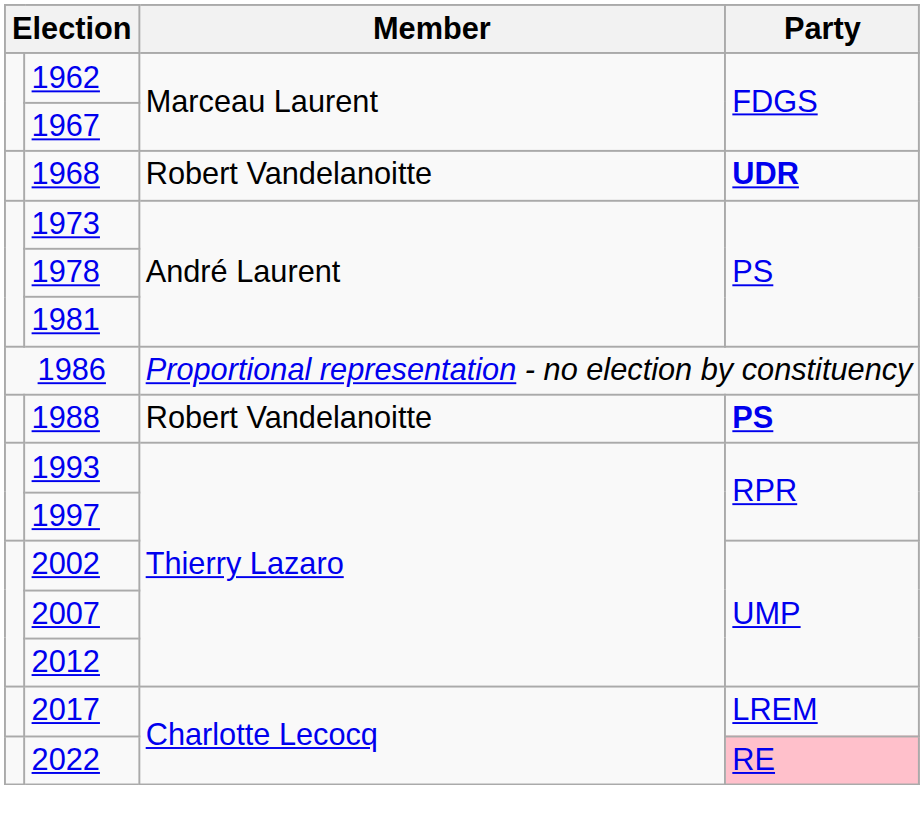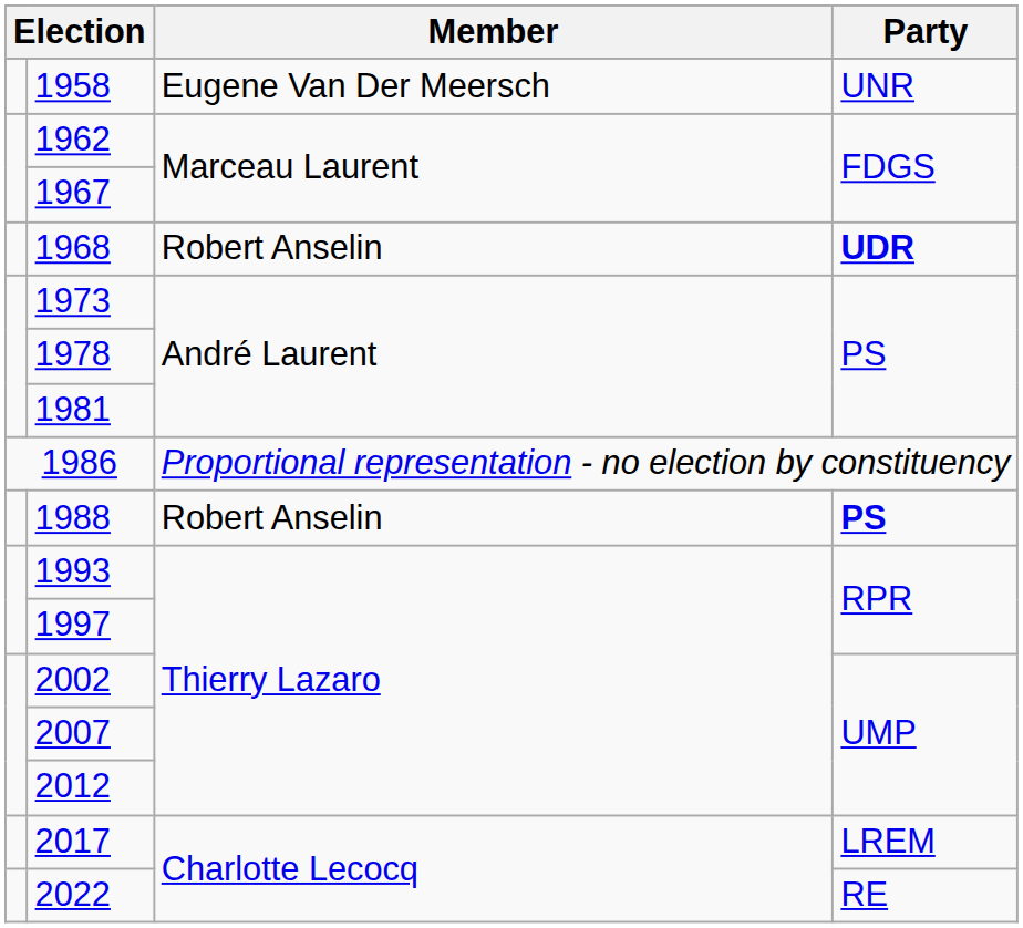+ row: 1958 | Eugene Van Der Meersch | UNR
1968 | Member: Robert Vandelanoitte -> Robert Anselin
1988 | Member: Robert Vandelanoitte -> Robert Anselin
2022 | Party: pink background -> no background
